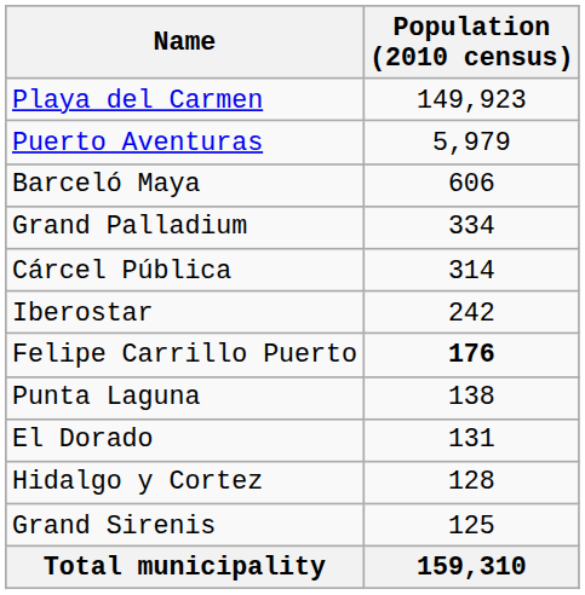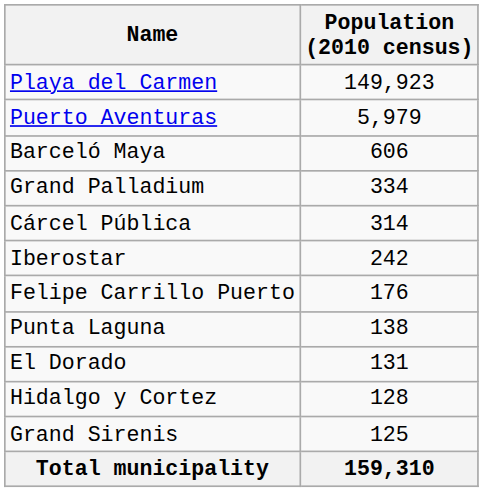Felipe Carrillo Puerto | Population (2010 census): bold -> normal
